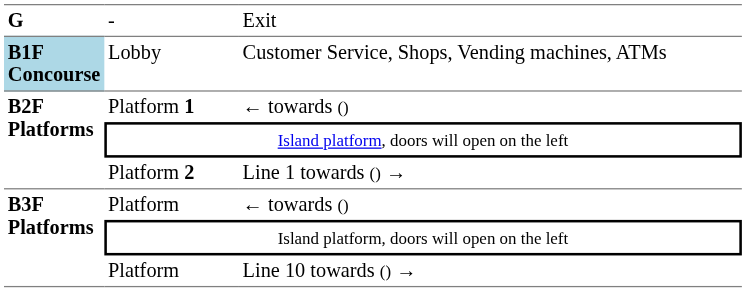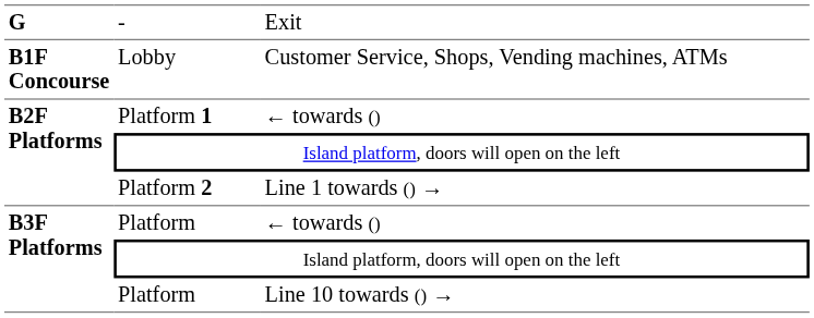Lobby | column 1: lightblue background -> no background
